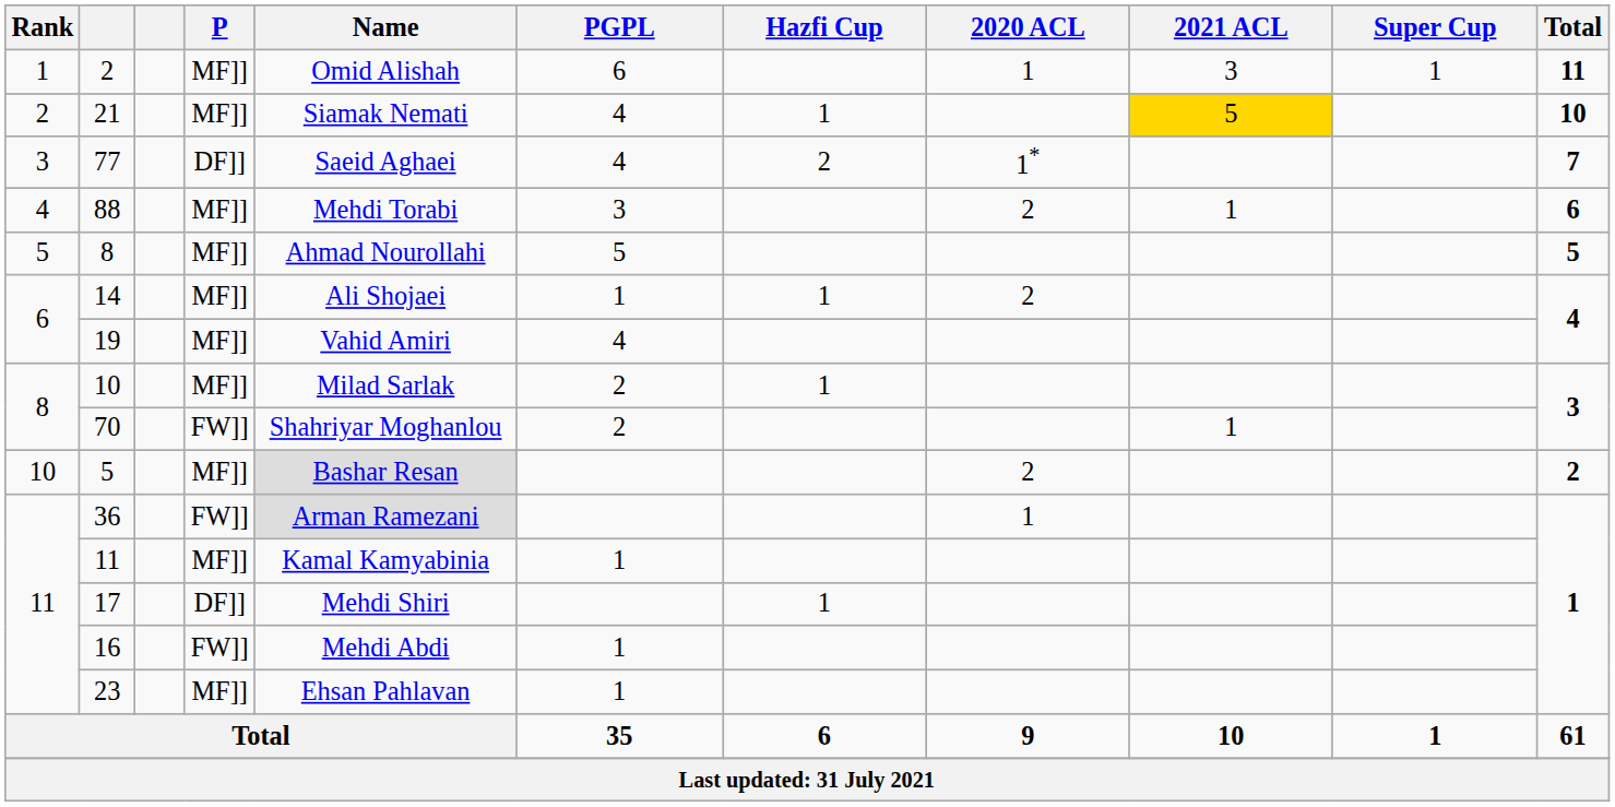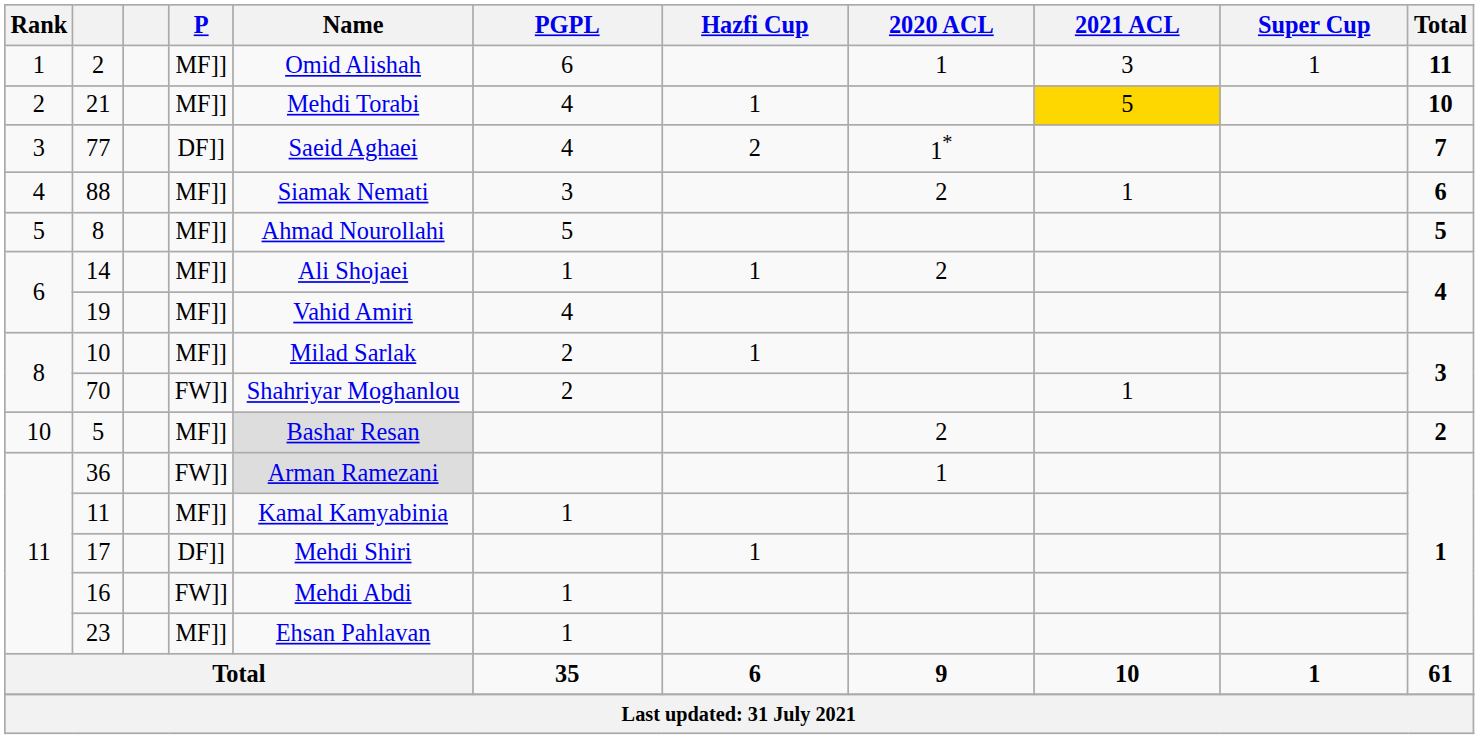21 | Name: Siamak Nemati -> Mehdi Torabi
88 | Name: Mehdi Torabi -> Siamak Nemati
